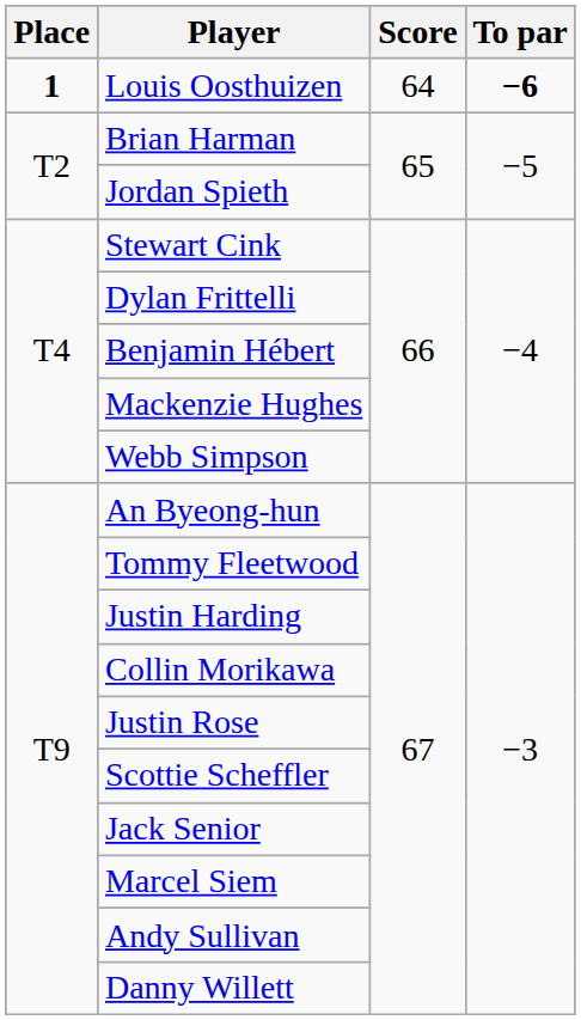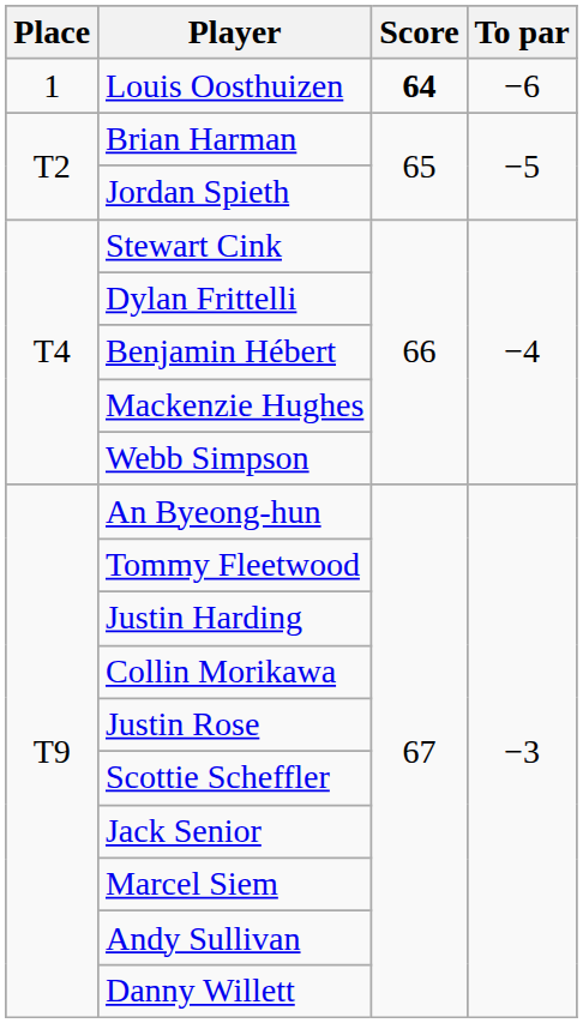Louis Oosthuizen | Place: bold -> normal
Louis Oosthuizen | Score: normal -> bold
Louis Oosthuizen | To par: bold -> normal
